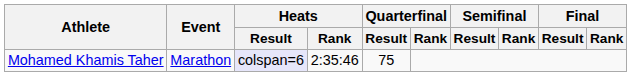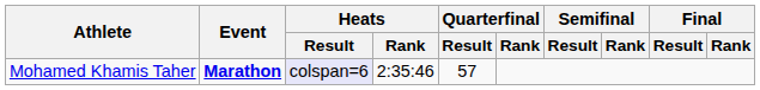Mohamed Khamis Taher | Event: normal -> bold
Mohamed Khamis Taher | Quarterfinal / Result: 75 -> 57
